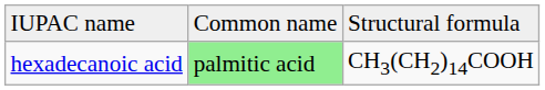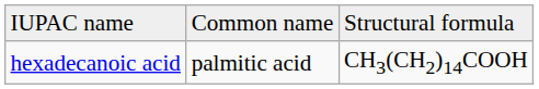hexadecanoic acid | column 2: lightgreen background -> no background
